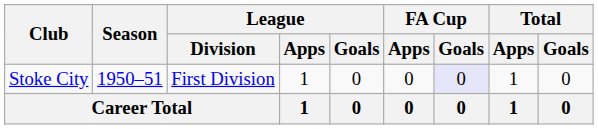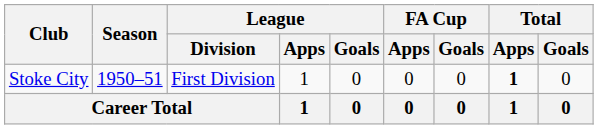Stoke City | FA Cup / Goals: lavender background -> no background
Stoke City | Total / Apps: normal -> bold
